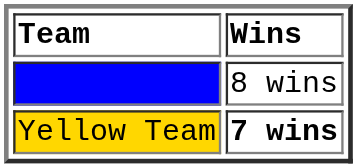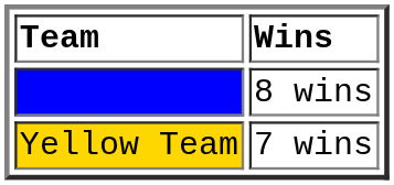Yellow Team | Wins: bold -> normal
